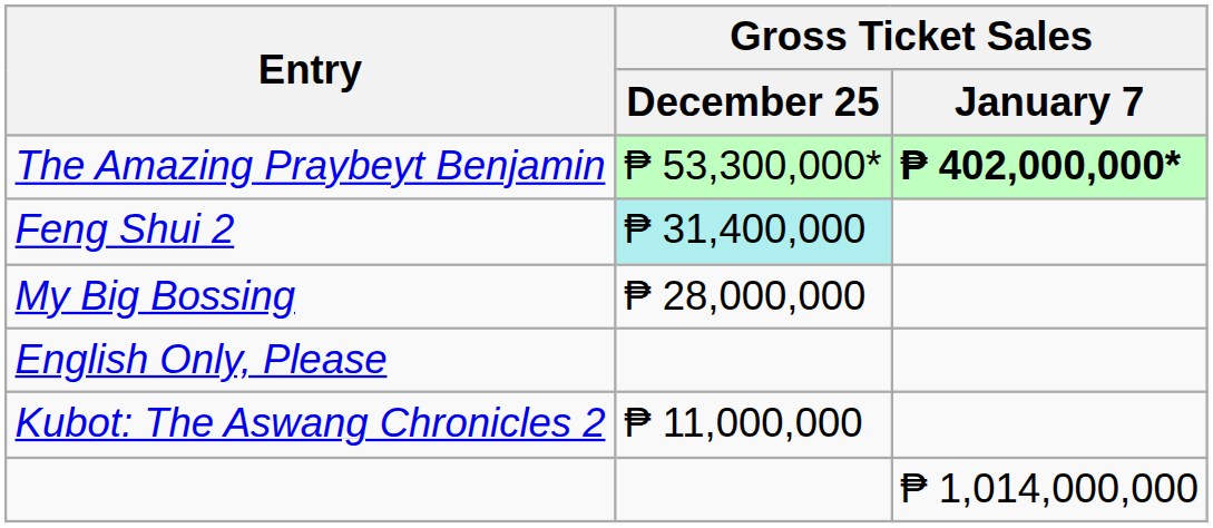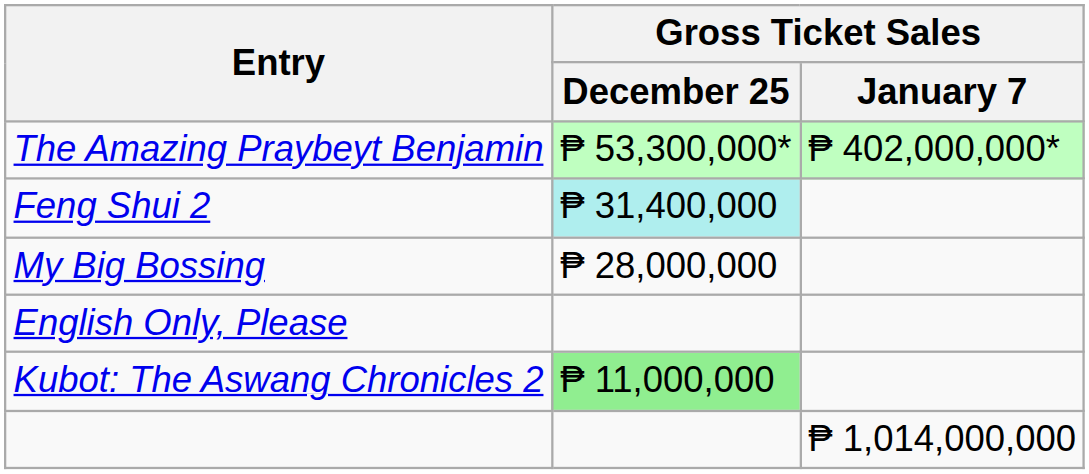The Amazing Praybeyt Benjamin | Gross Ticket Sales / January 7: bold -> normal
Kubot: The Aswang Chronicles 2 | Gross Ticket Sales / December 25: no background -> lightgreen background
